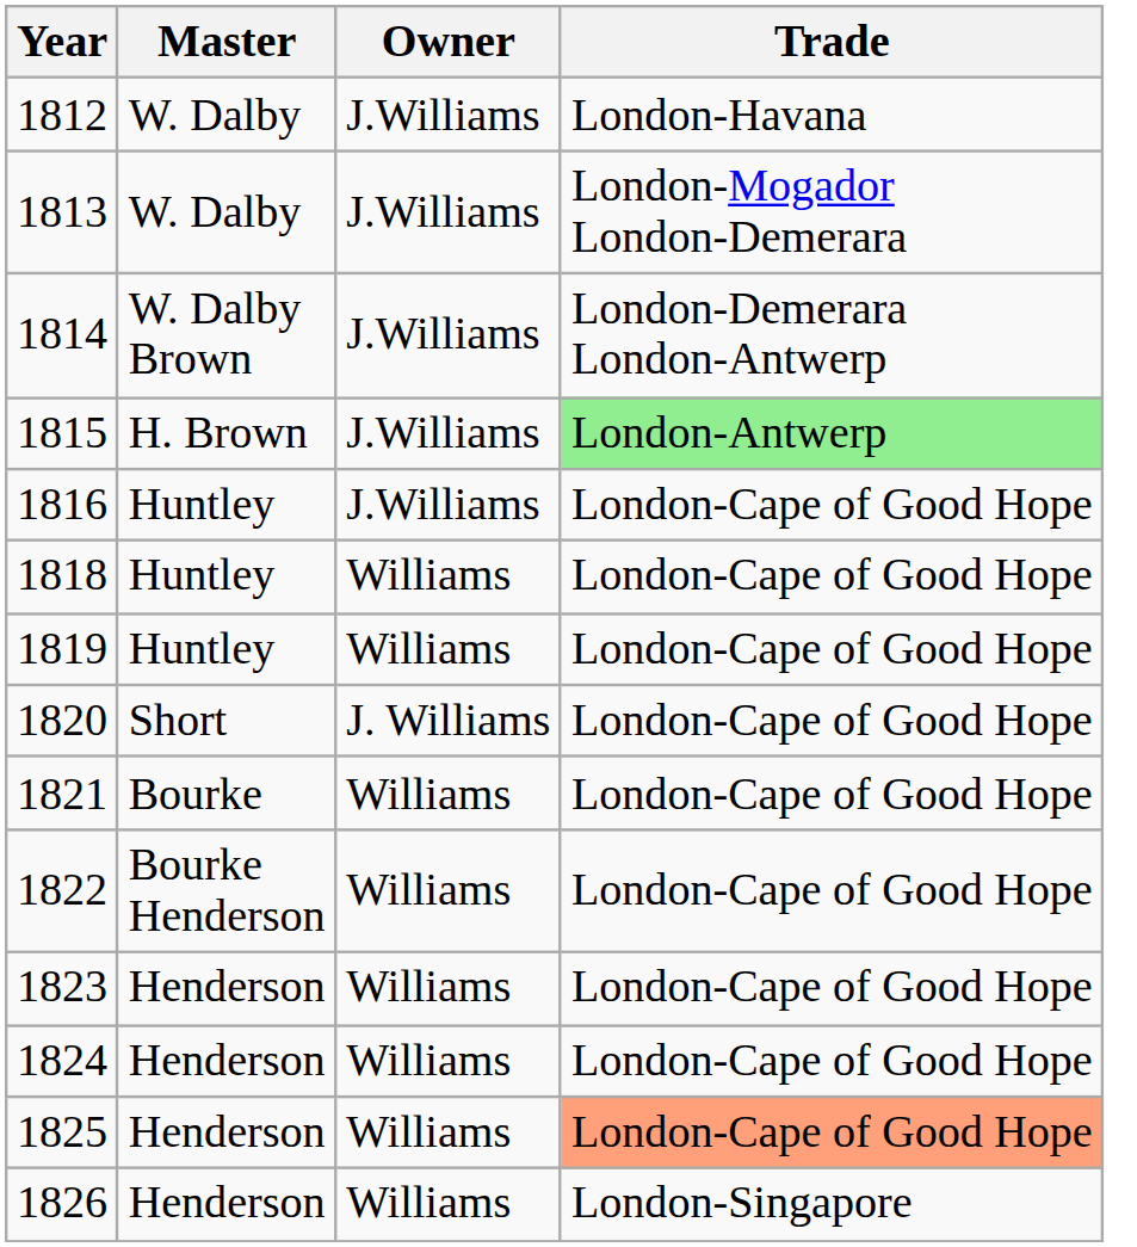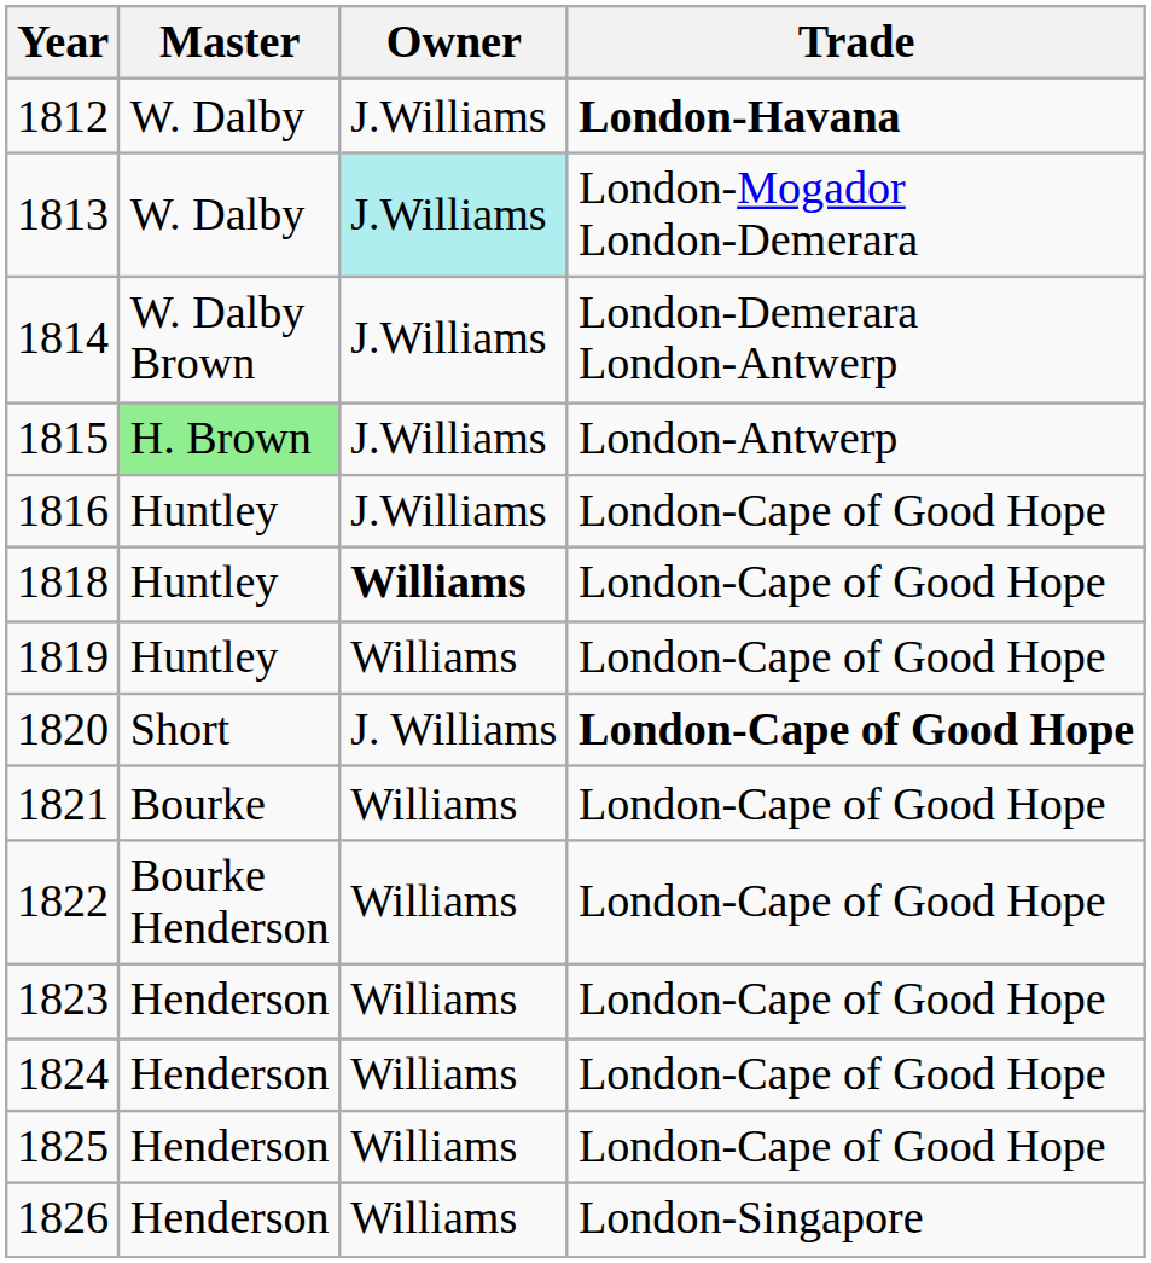1812 | Trade: normal -> bold
1813 | Owner: no background -> paleturquoise background
1815 | Master: no background -> lightgreen background
1815 | Trade: lightgreen background -> no background
1818 | Owner: normal -> bold
1820 | Trade: normal -> bold
1825 | Trade: lightsalmon background -> no background
